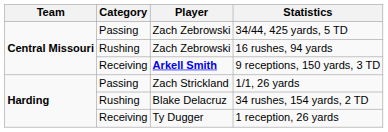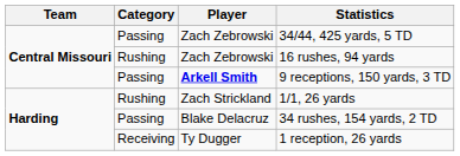9 receptions, 150 yards, 3 TD | Category: Receiving -> Passing
1/1, 26 yards | Category: Passing -> Rushing
34 rushes, 154 yards, 2 TD | Category: Rushing -> Passing
